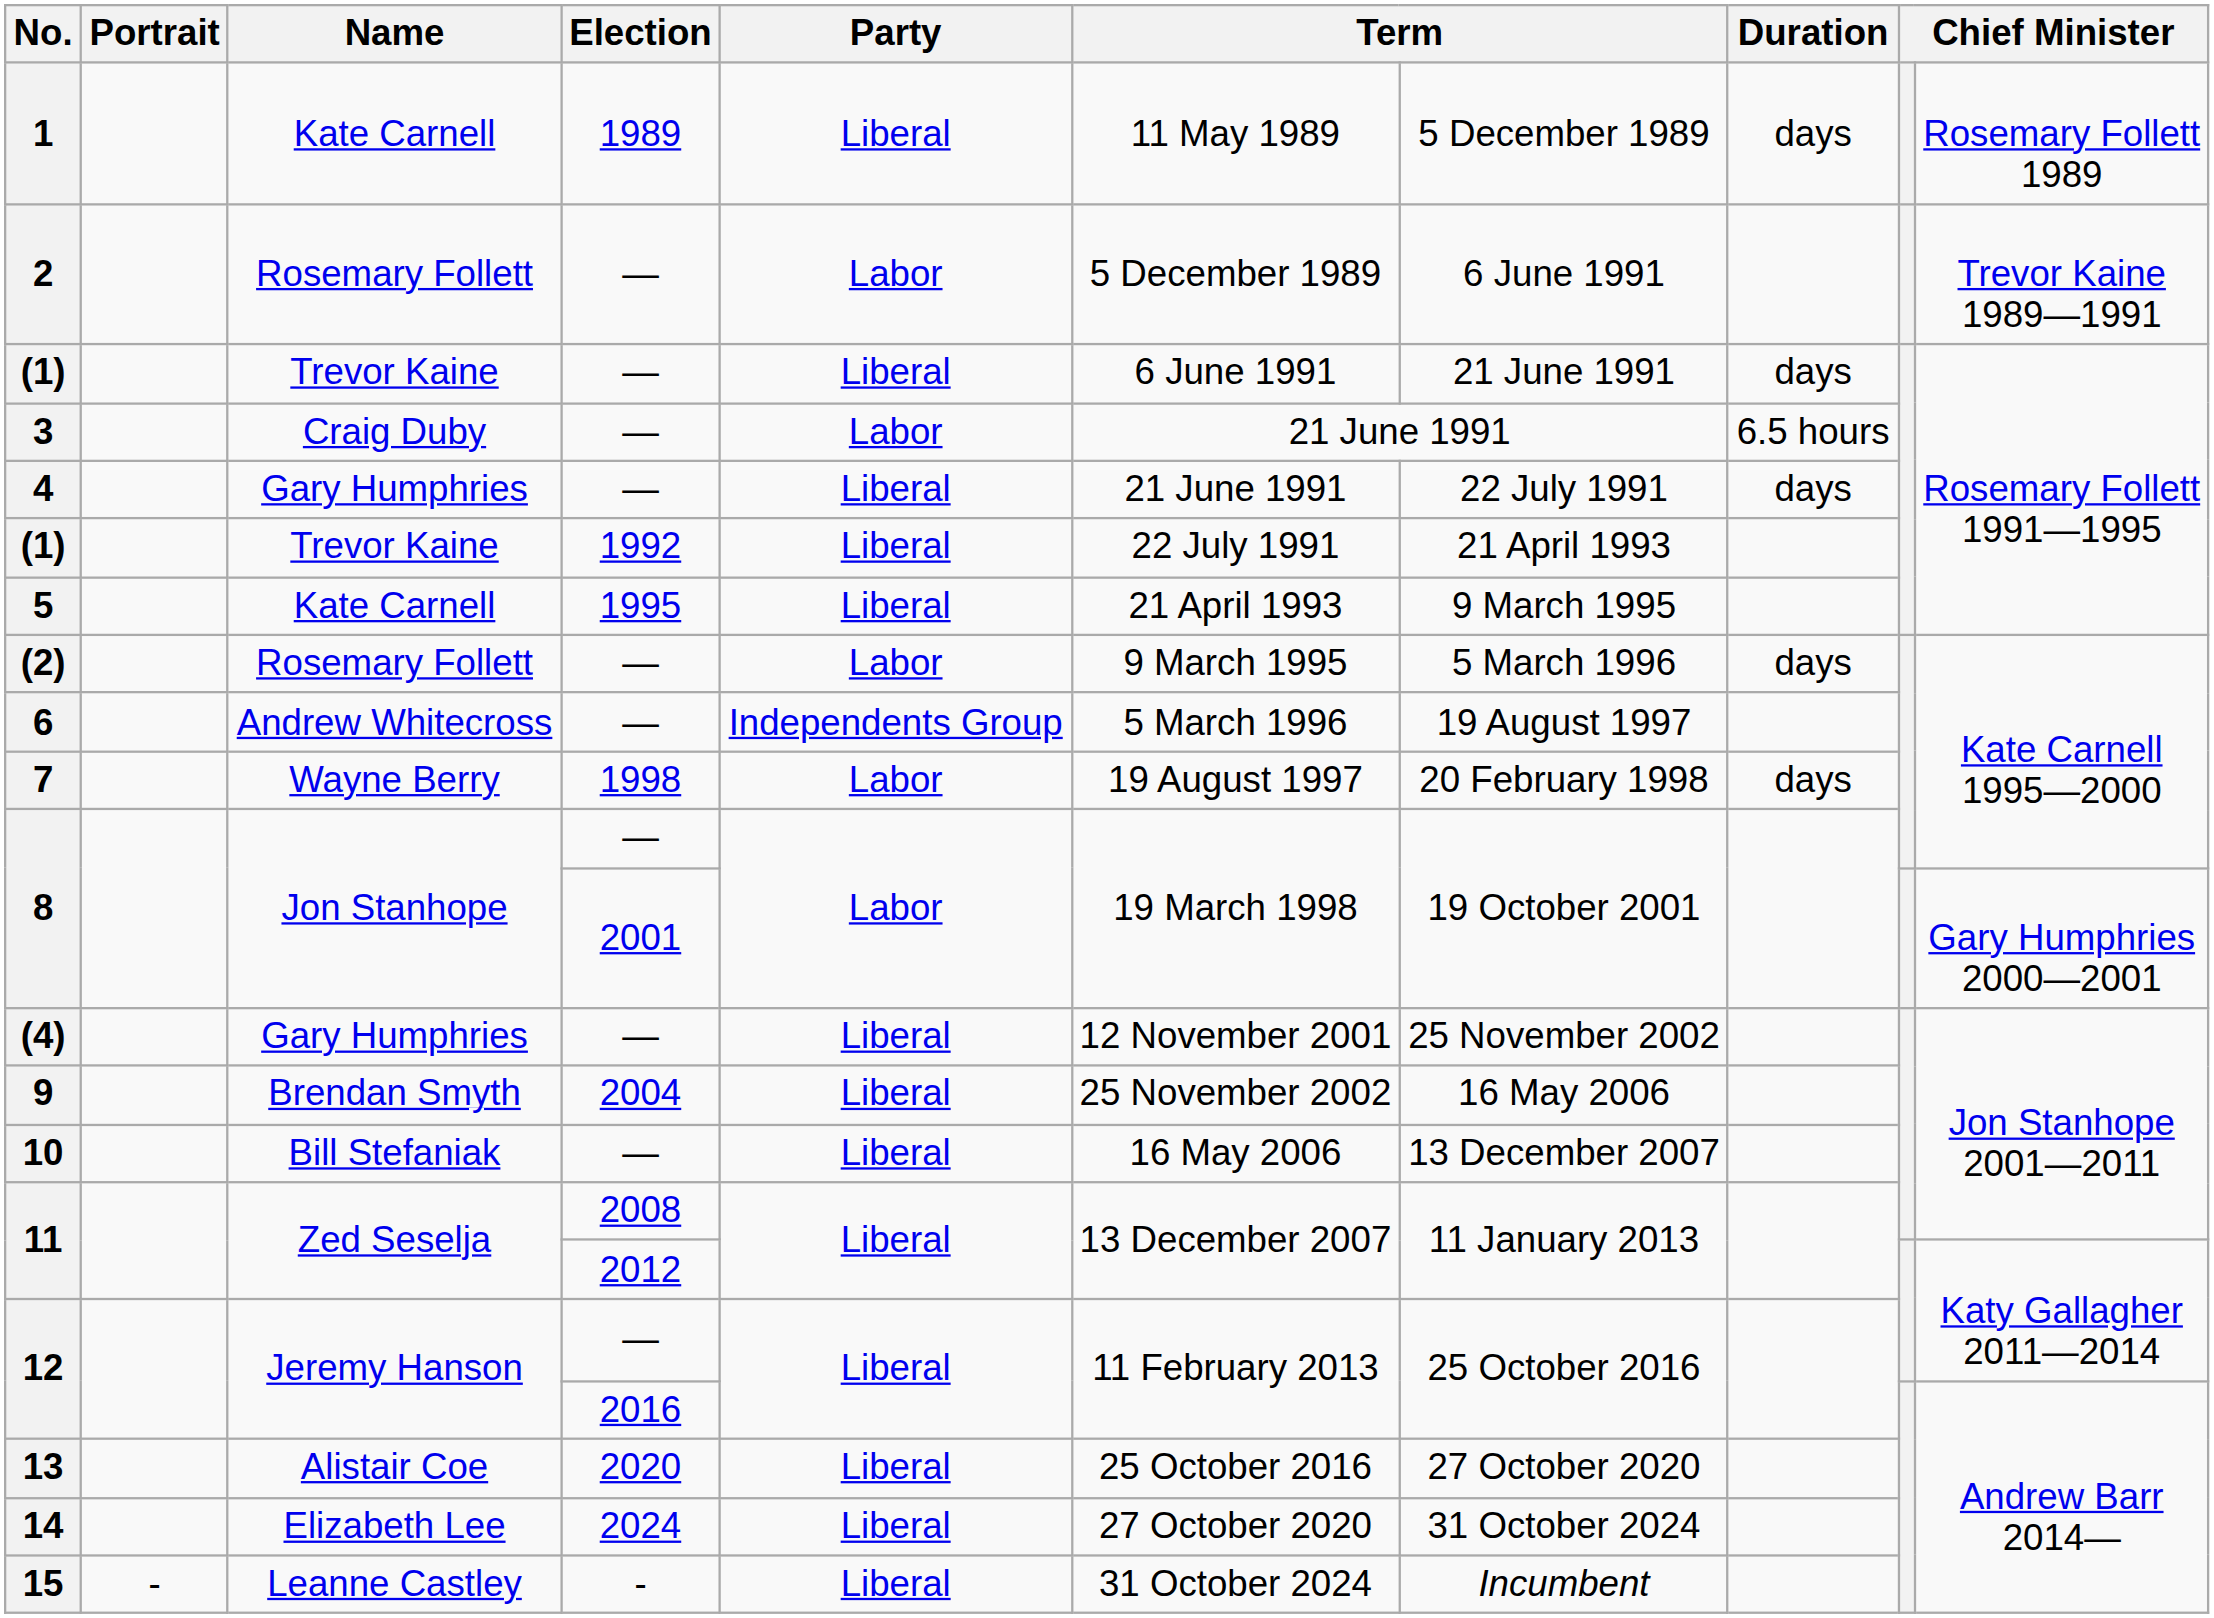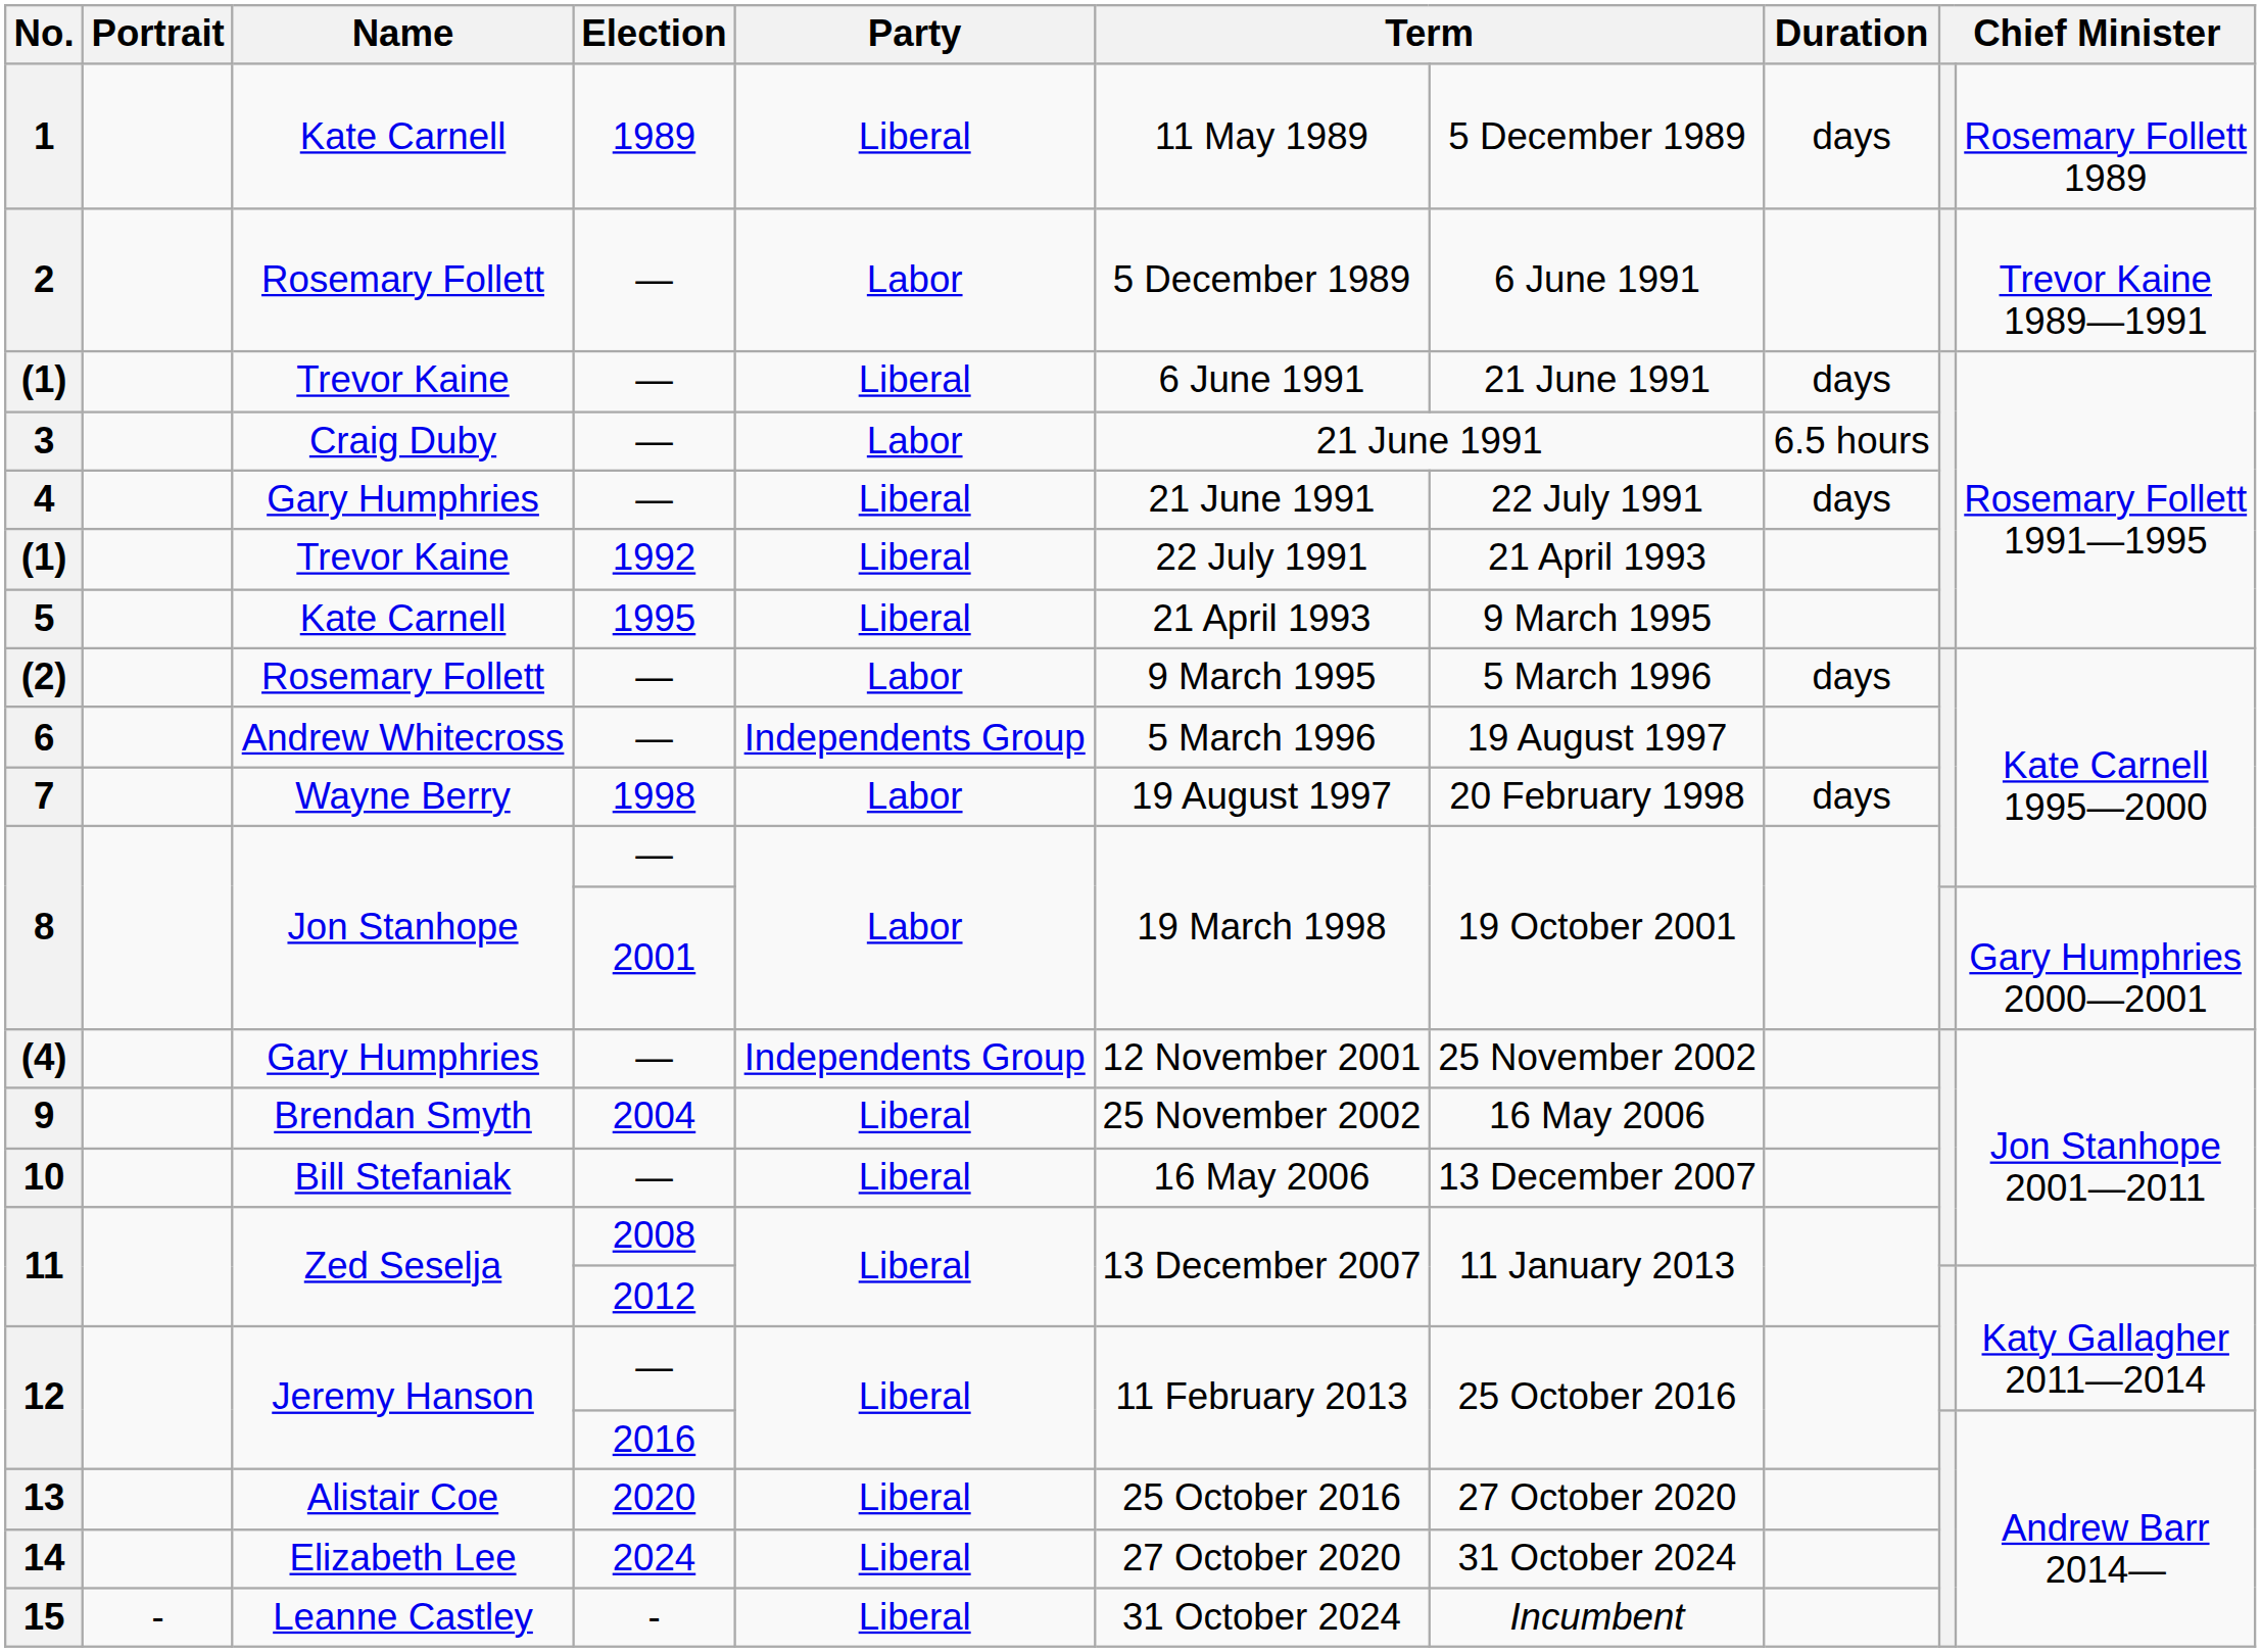(4) | Party: Liberal -> Independents Group
